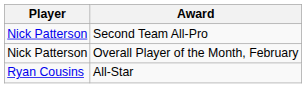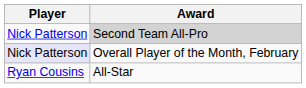row 2 | Award: no background -> lightgrey background
row 3 | Player: no background -> lavender background
